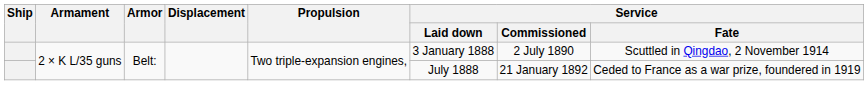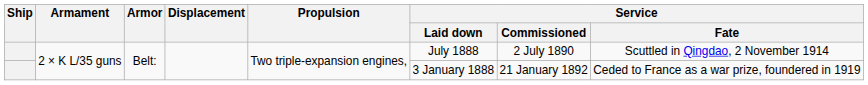row 3 | Service / Laid down: 3 January 1888 -> July 1888
row 4 | Service / Laid down: July 1888 -> 3 January 1888
